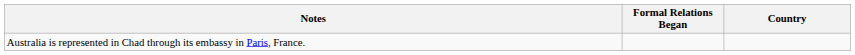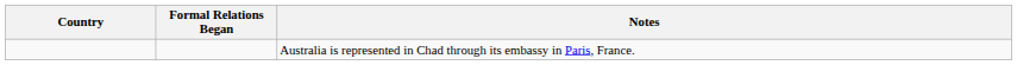columns swapped: Country <-> Notes
